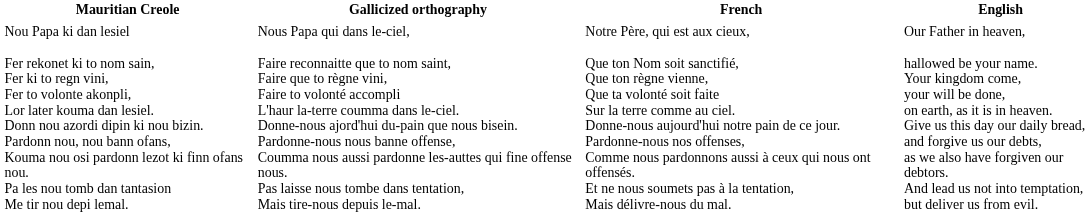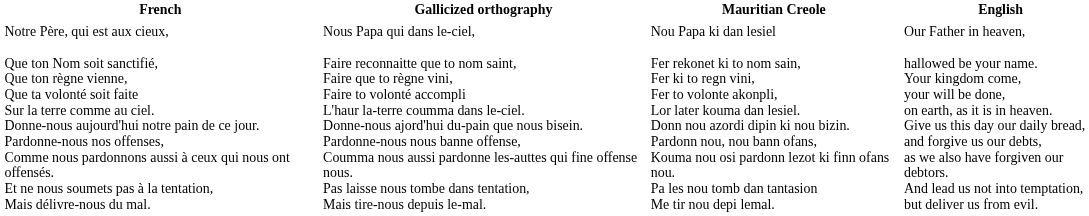columns swapped: Mauritian Creole <-> French
